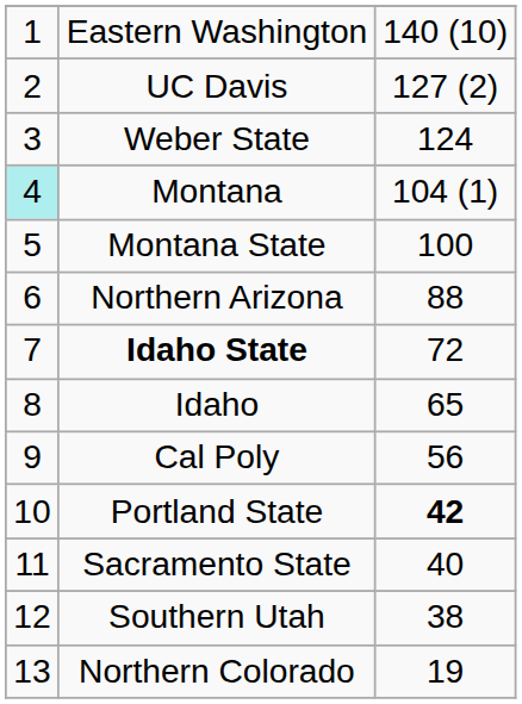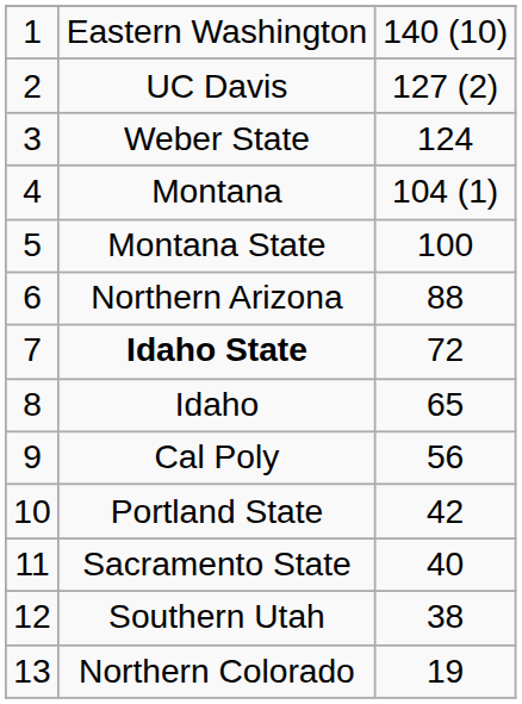Montana | column 1: paleturquoise background -> no background
Portland State | column 3: bold -> normal
